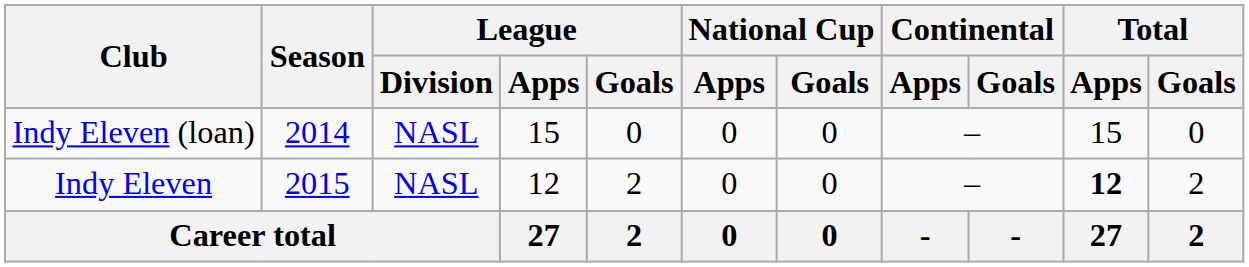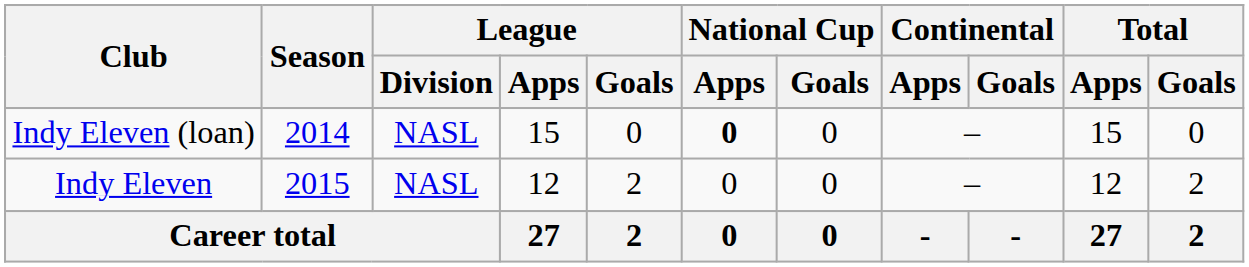Indy Eleven (loan) | National Cup / Apps: normal -> bold
Indy Eleven | Total / Apps: bold -> normal
